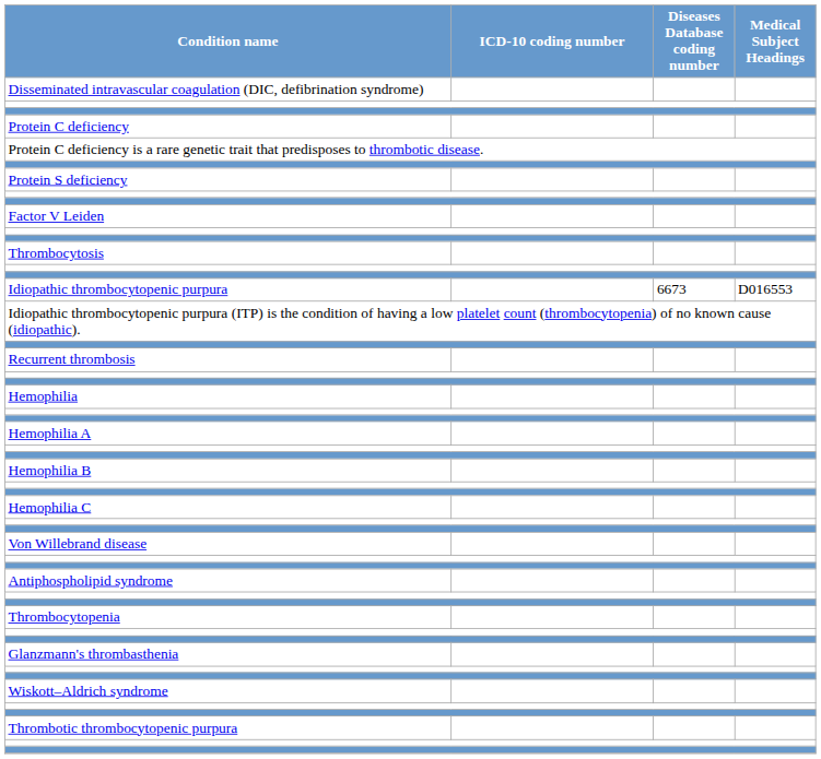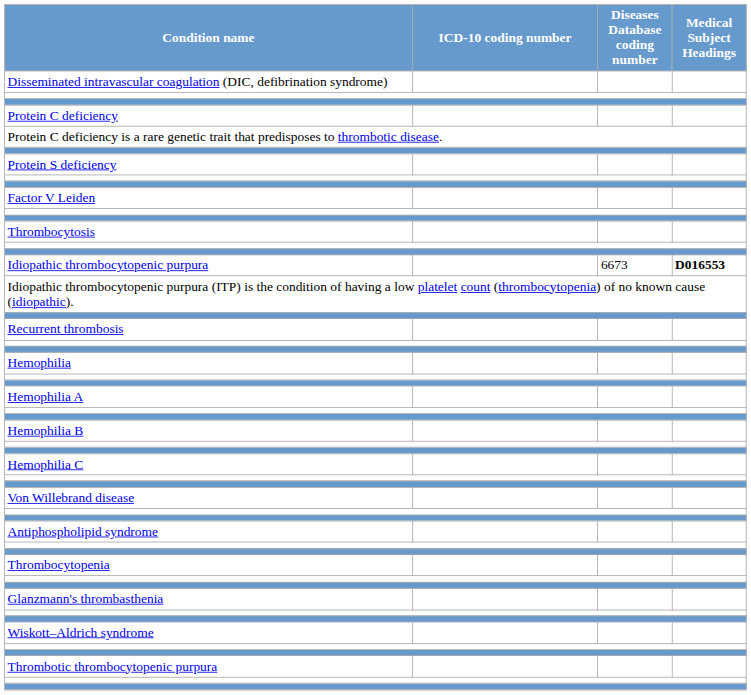Idiopathic thrombocytopenic purpura | Medical Subject Headings: normal -> bold
